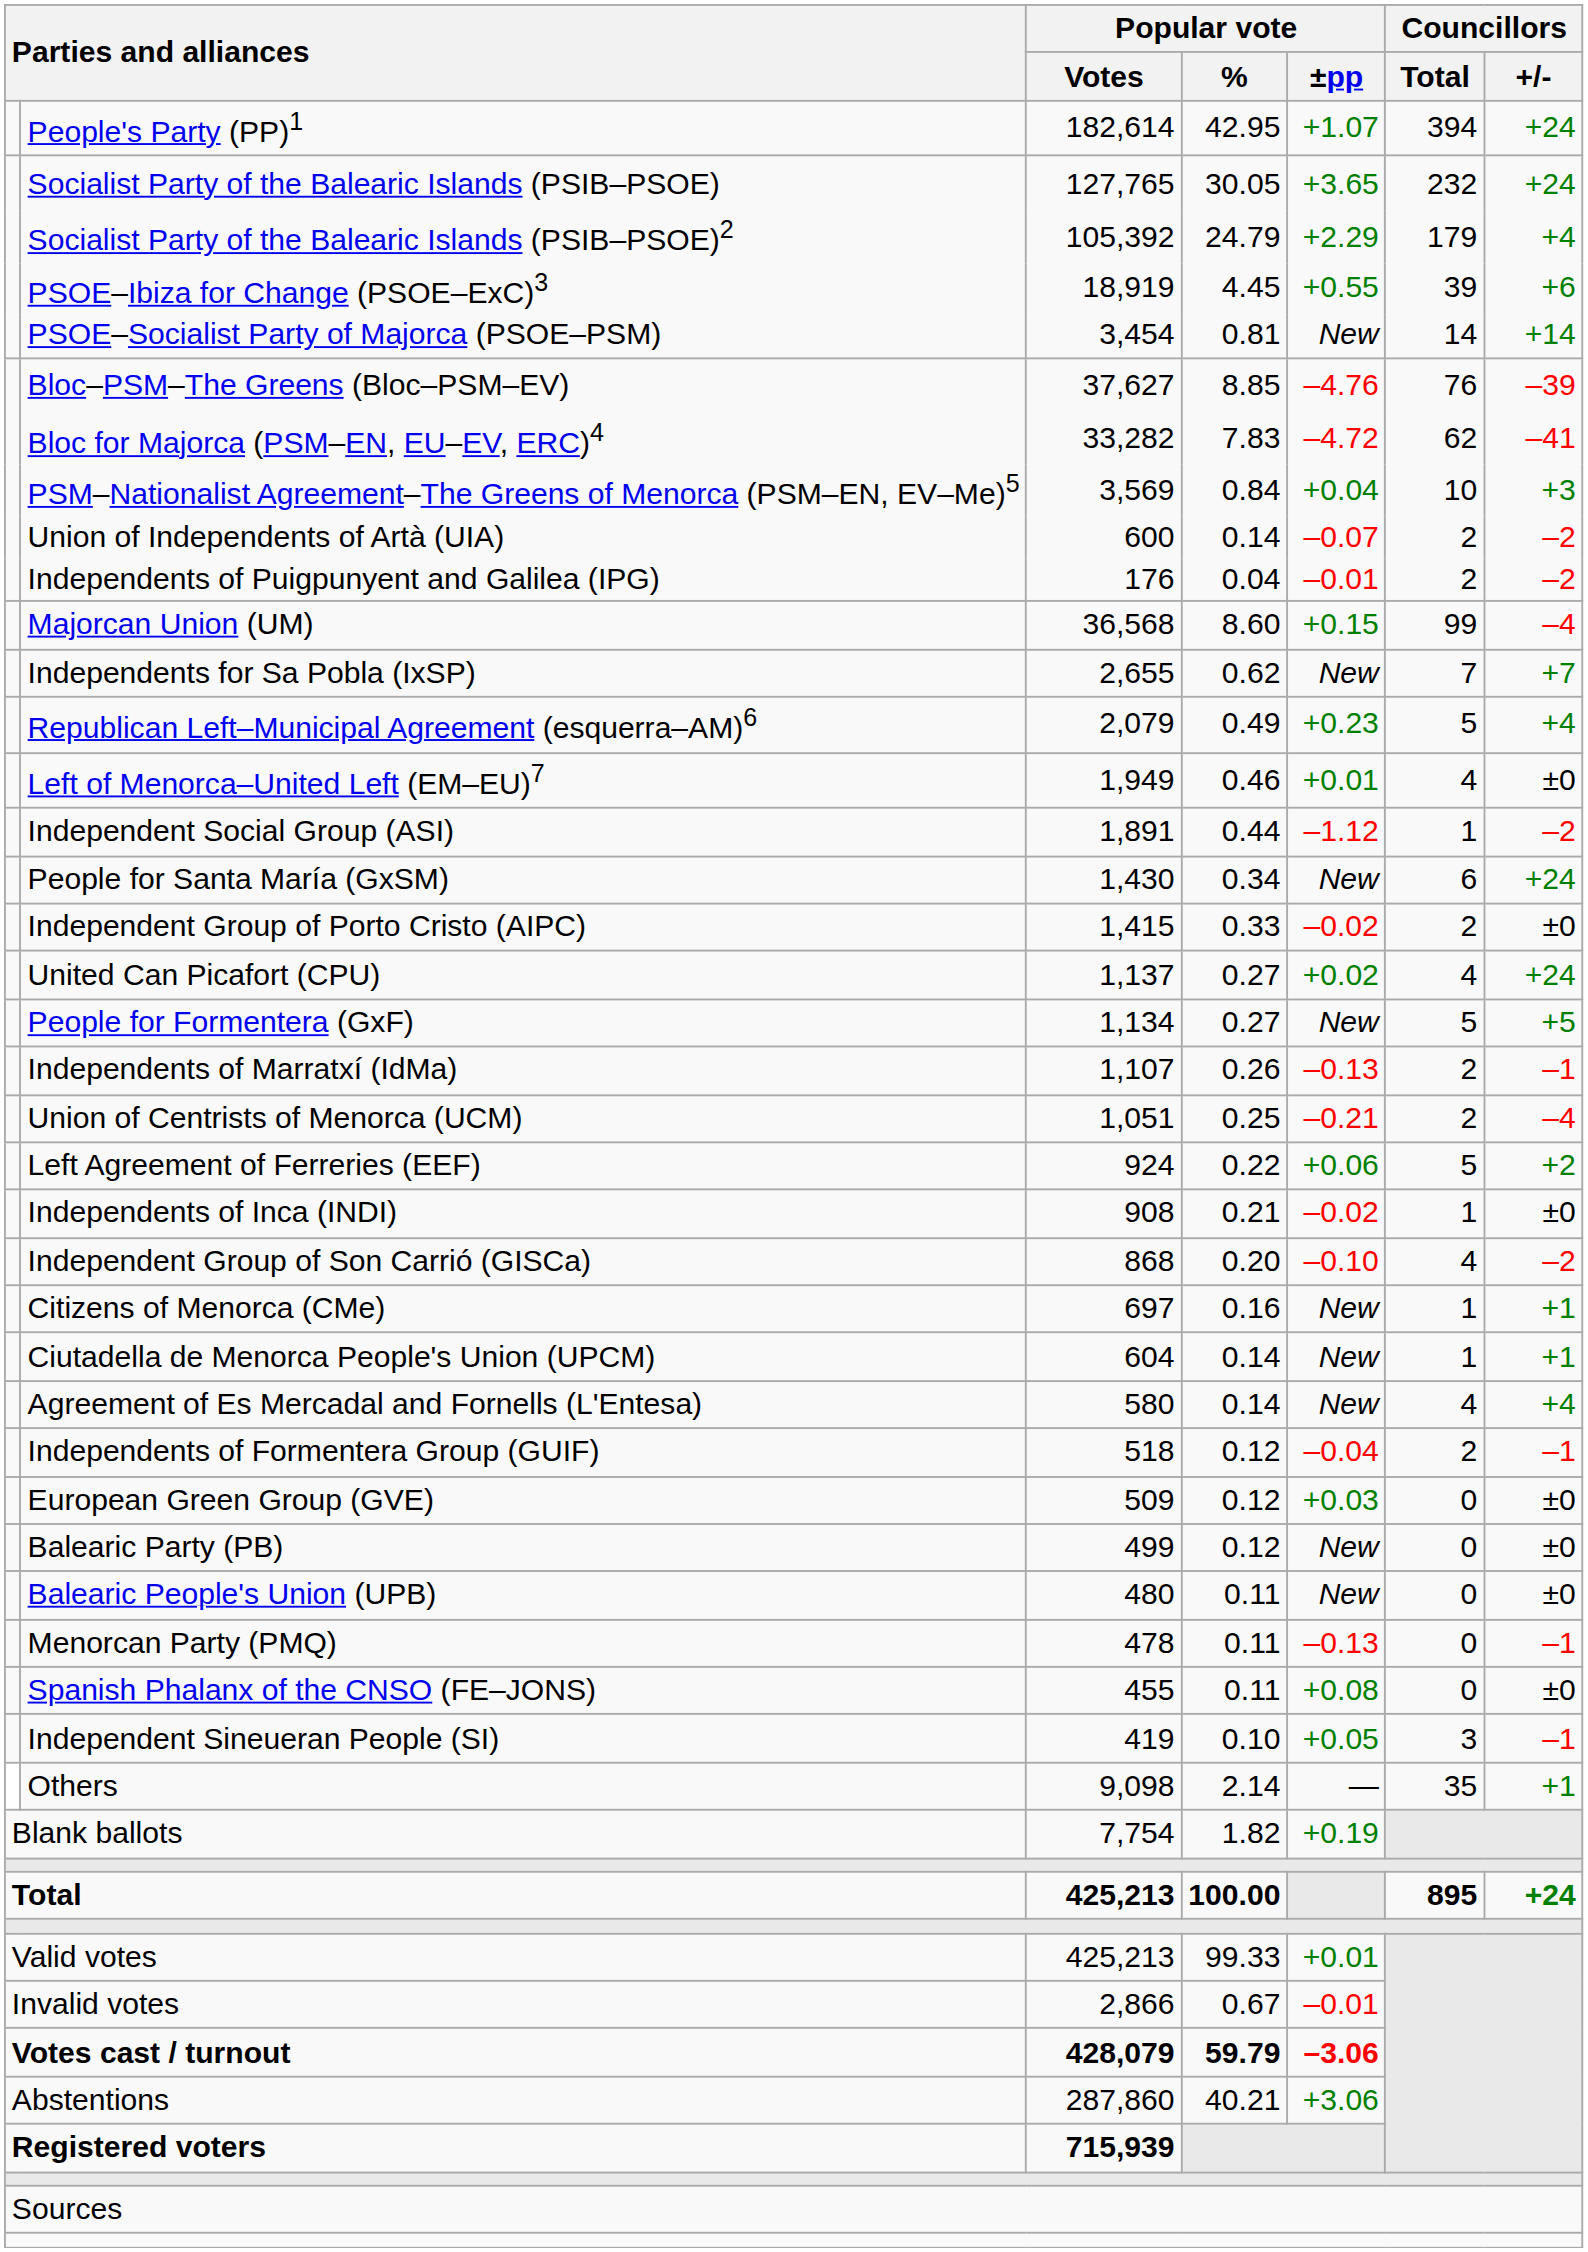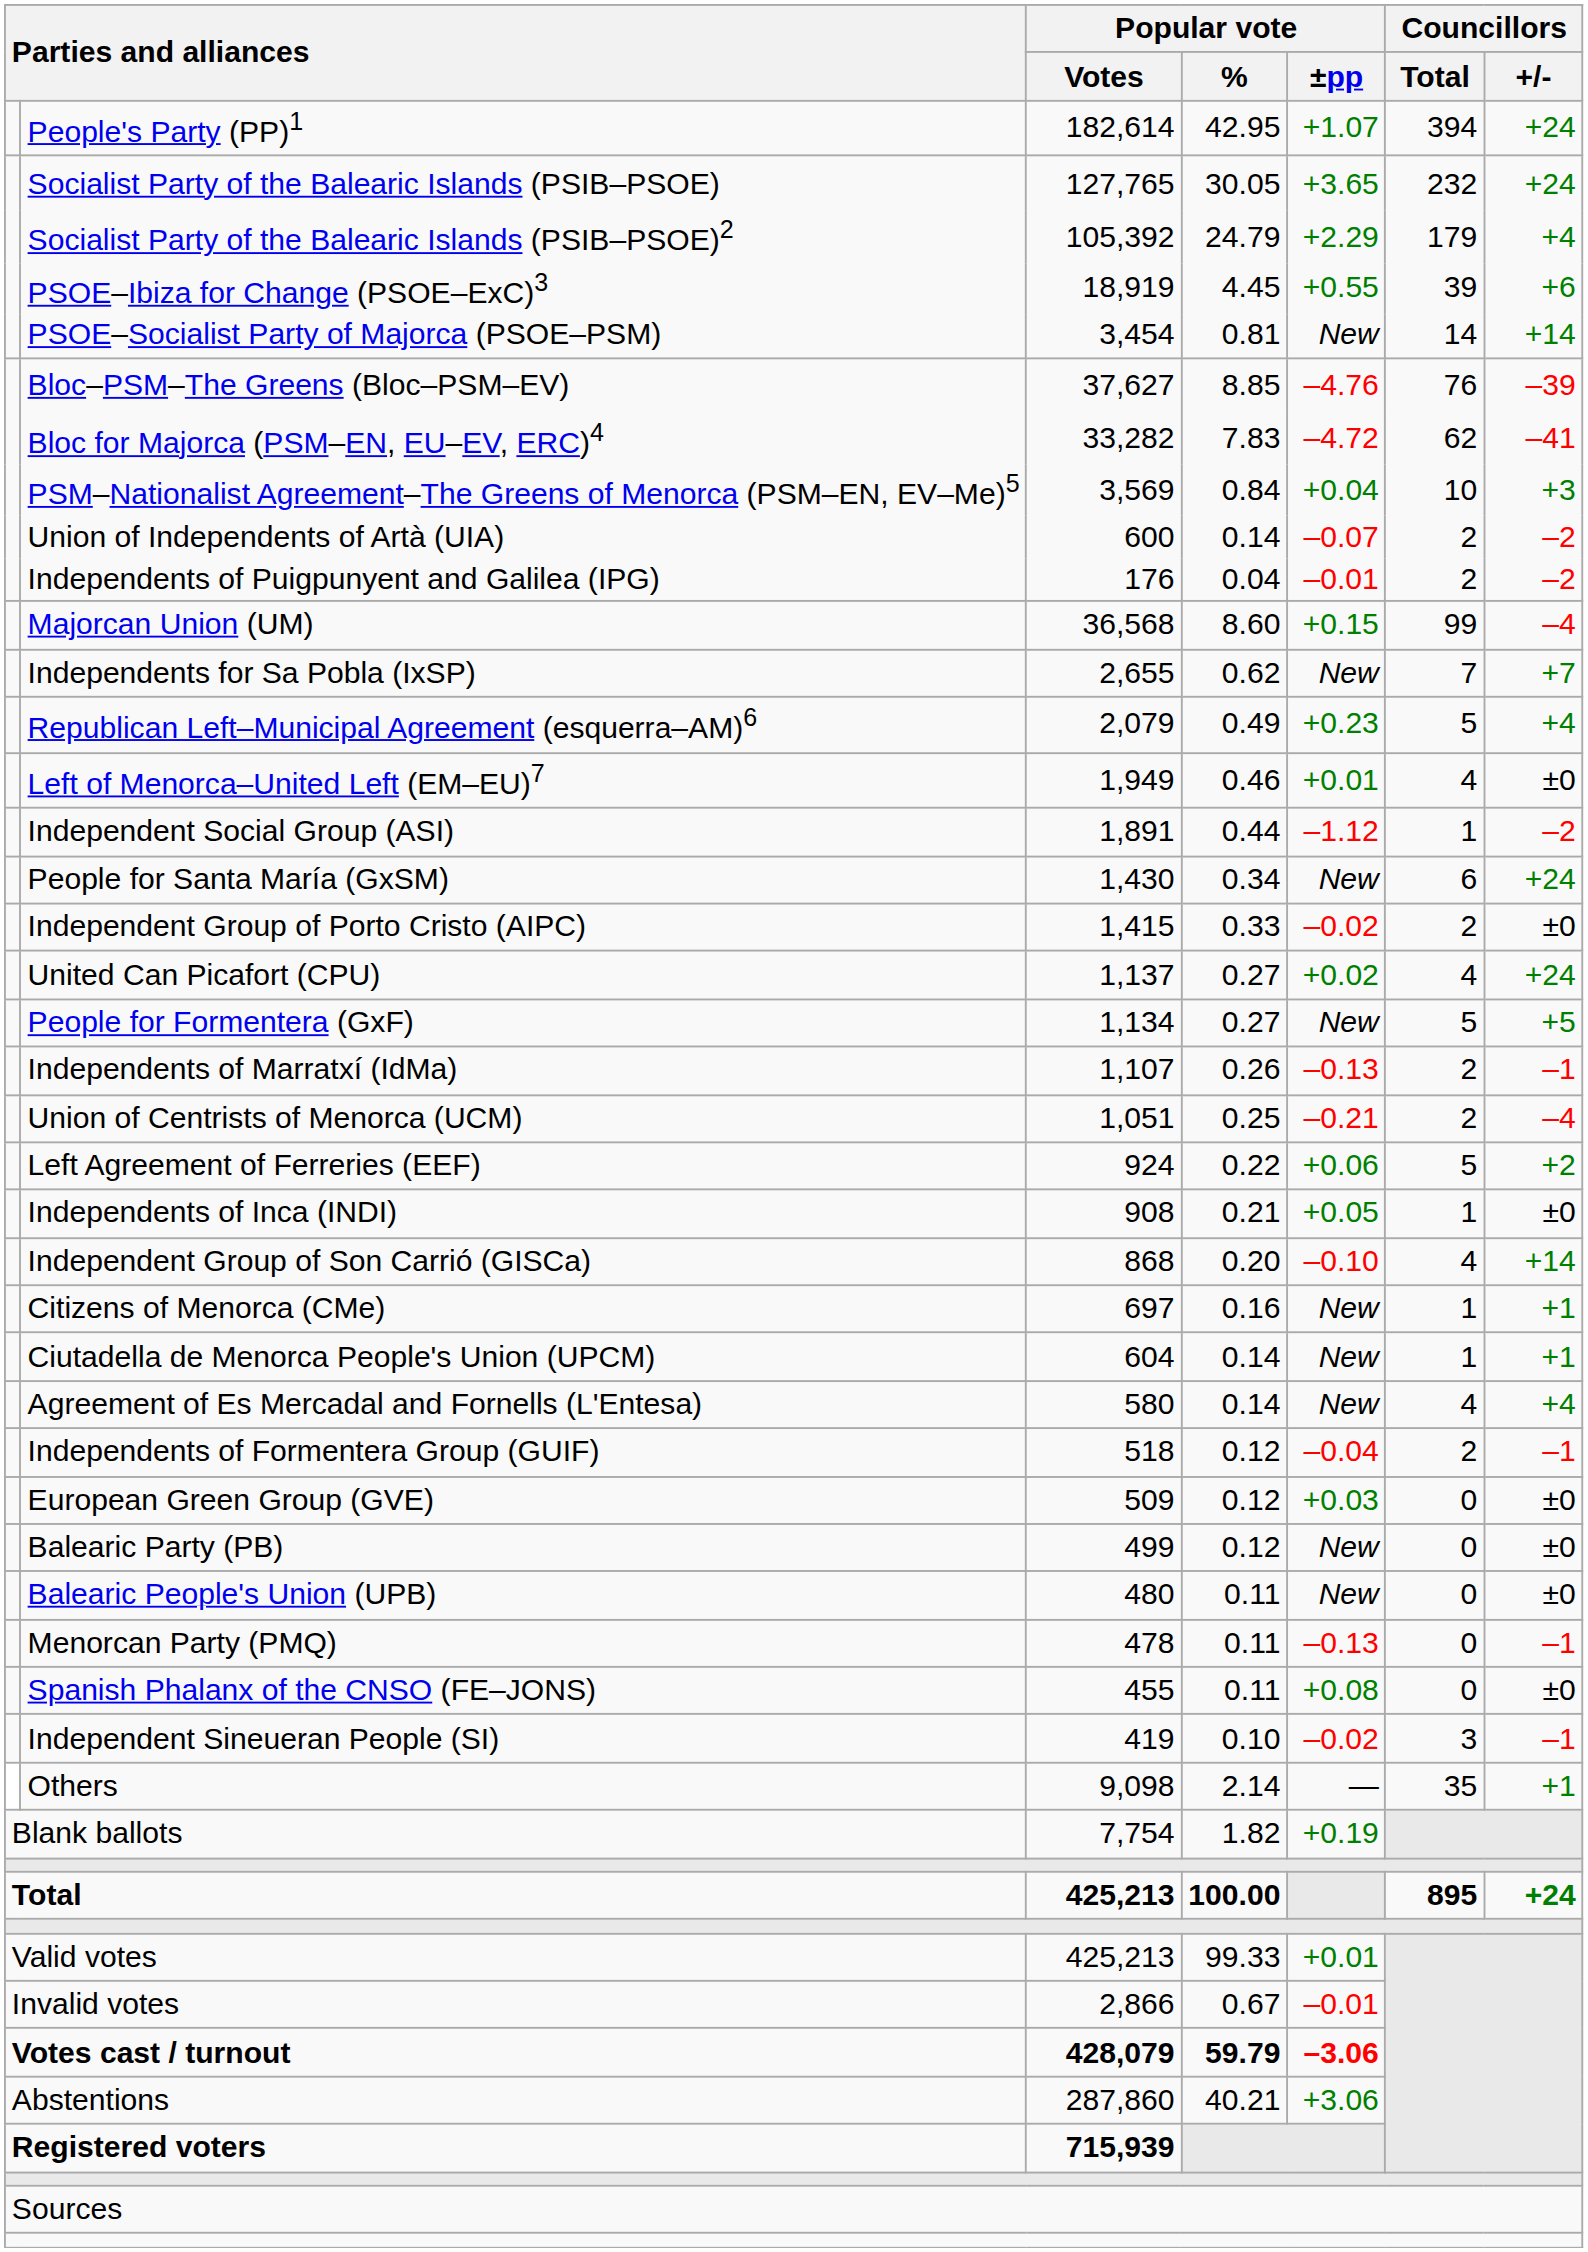Independents of Inca (INDI) | Popular vote / ±pp: –0.02 -> +0.05
Independent Group of Son Carrió (GISCa) | Councillors / +/-: –2 -> +14
Independent Sineueran People (SI) | Popular vote / ±pp: +0.05 -> –0.02
